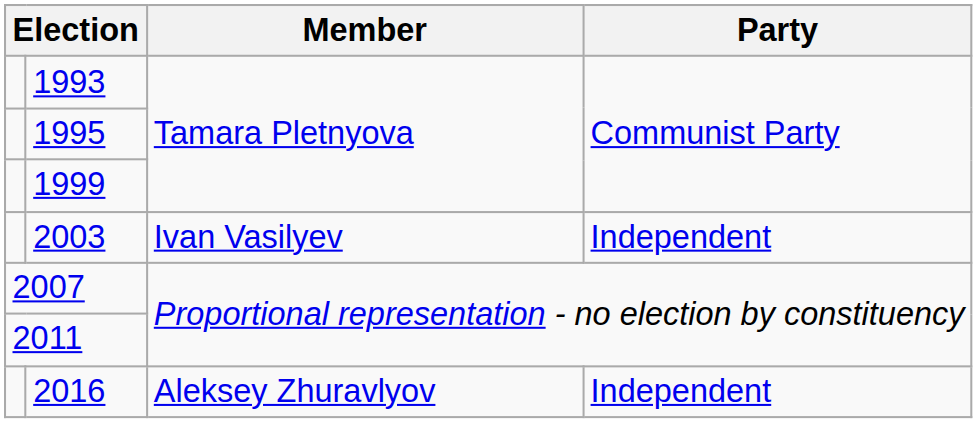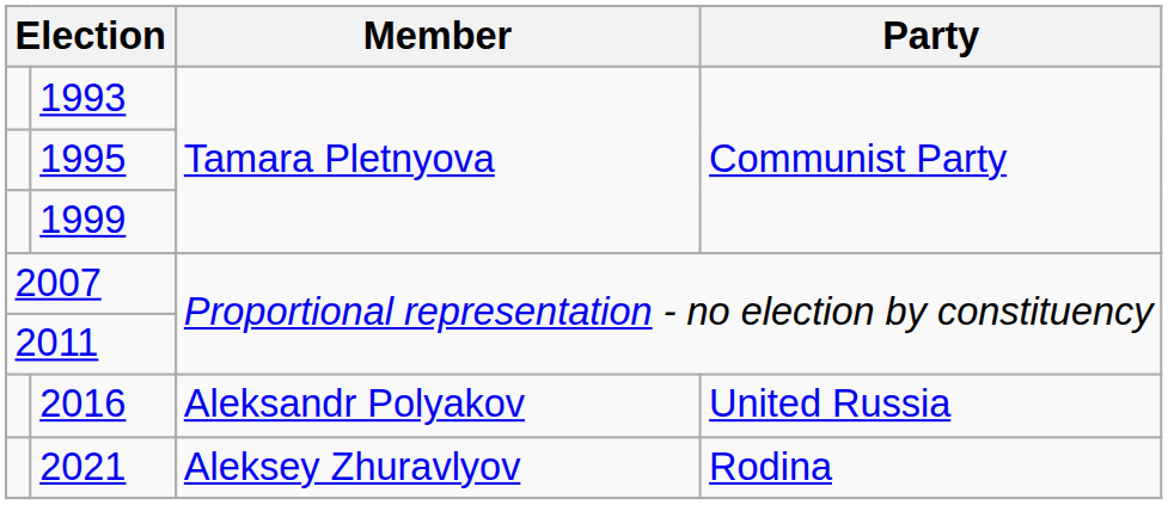- row: 2003 | Ivan Vasilyev | Independent
2016 | Member: Aleksey Zhuravlyov -> Aleksandr Polyakov
2016 | Party: Independent -> United Russia
+ row: 2021 | Aleksey Zhuravlyov | Rodina
